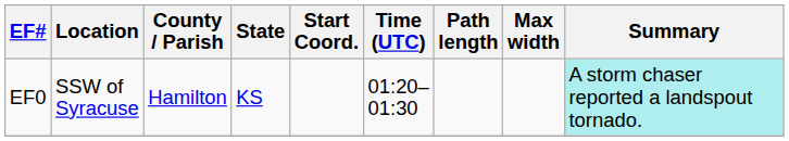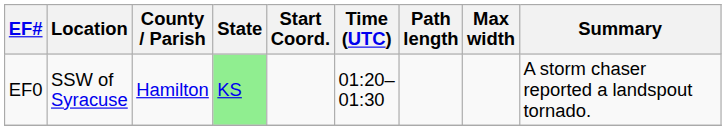EF0 | State: no background -> lightgreen background
EF0 | Summary: paleturquoise background -> no background
